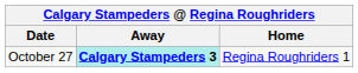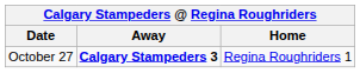October 27 | Away: paleturquoise background -> no background
